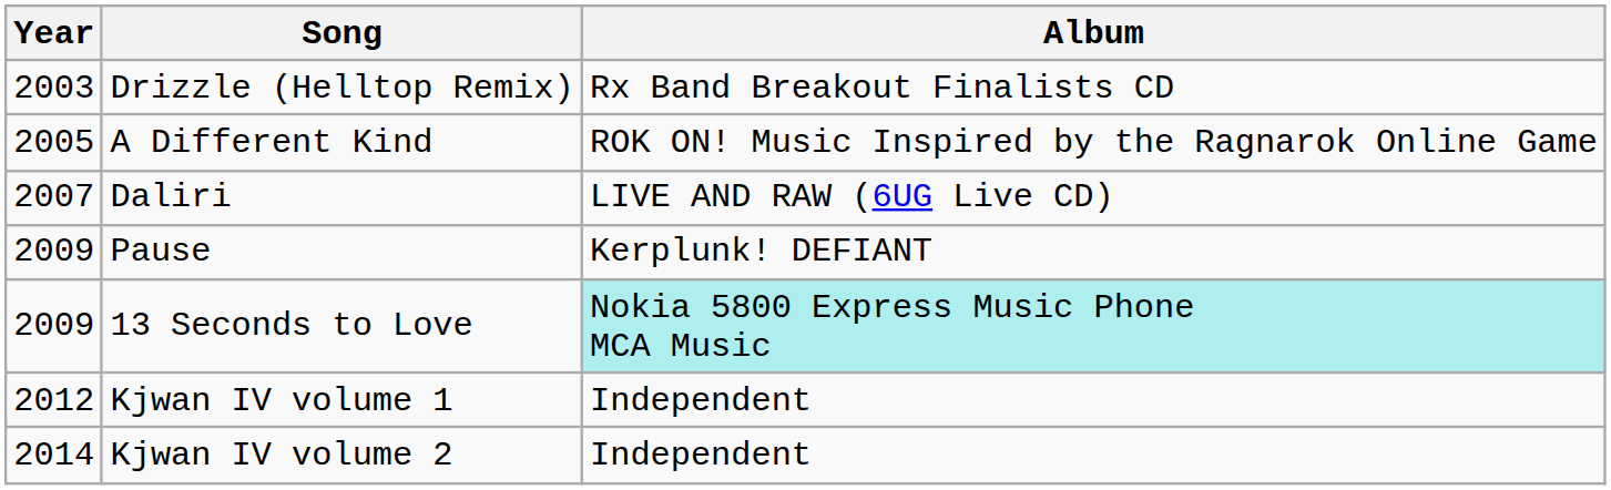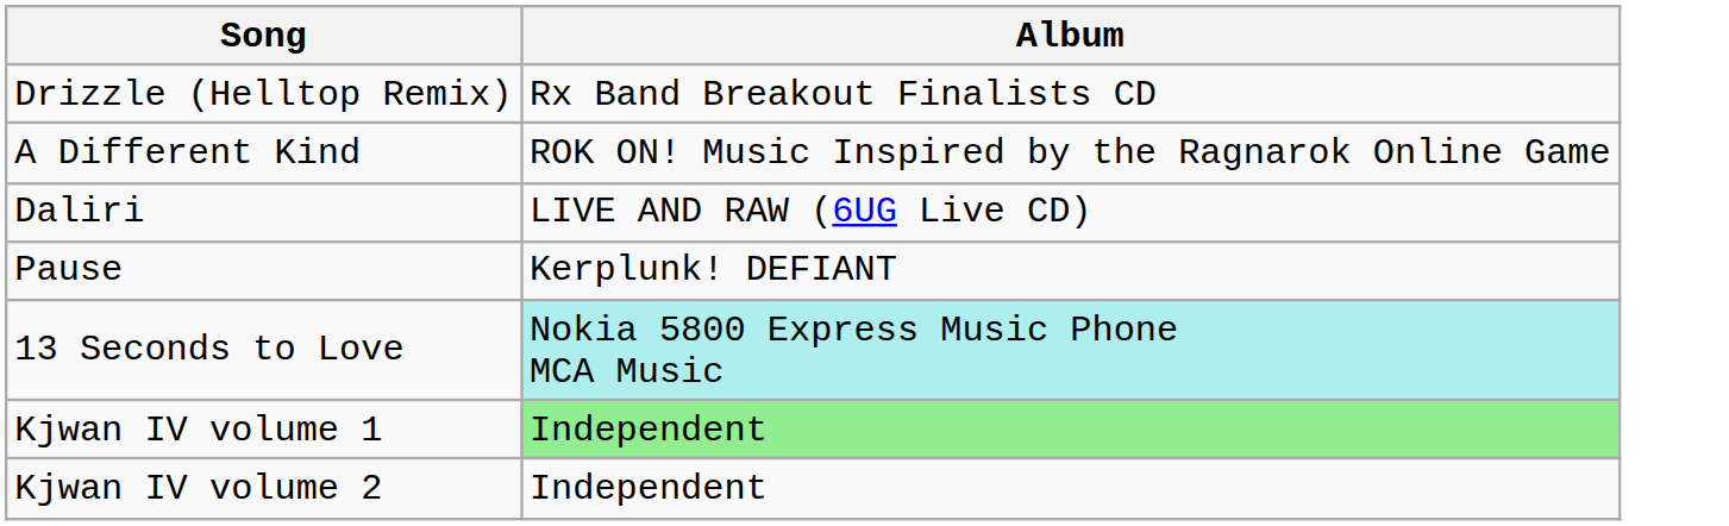- column: Year | 2003 | 2005 | 2007 | 2009 | 2009 | 2012 | 2014
Kjwan IV volume 1 | Album: no background -> lightgreen background
